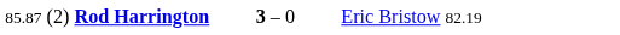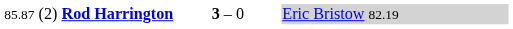85.87 (2) Rod Harrington | column 3: no background -> lightgrey background
